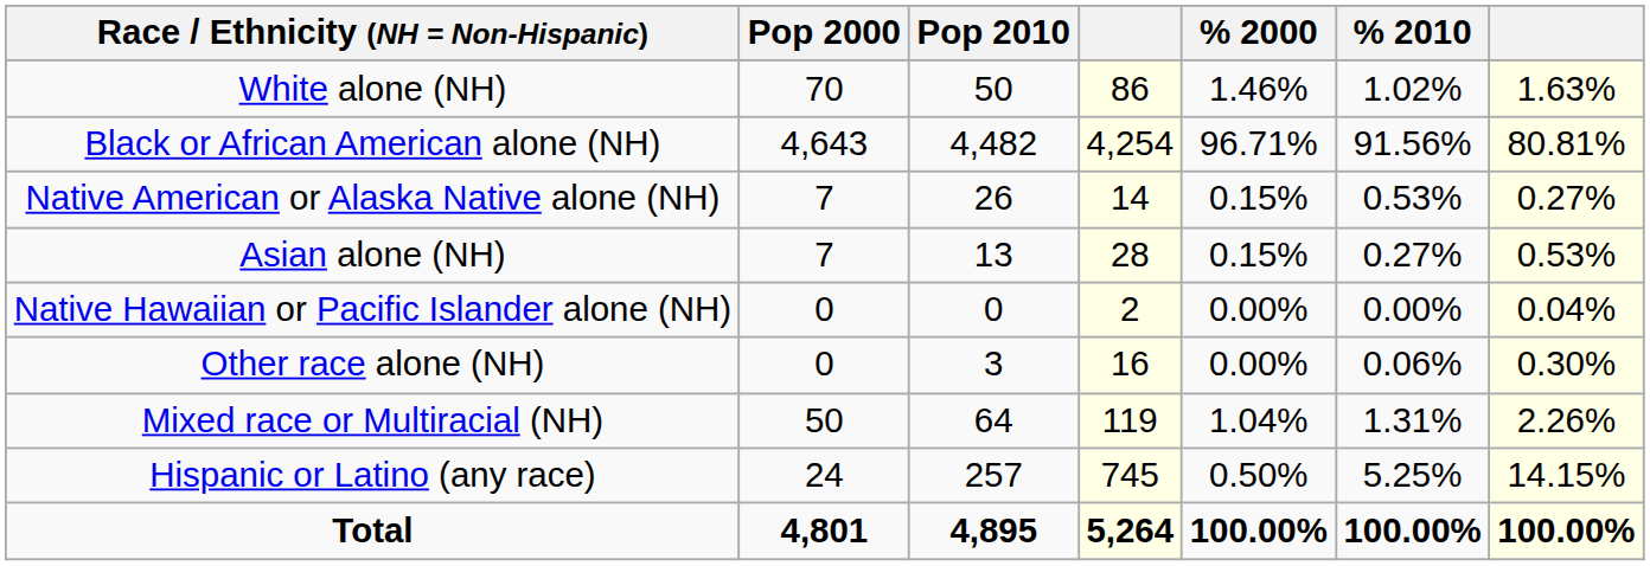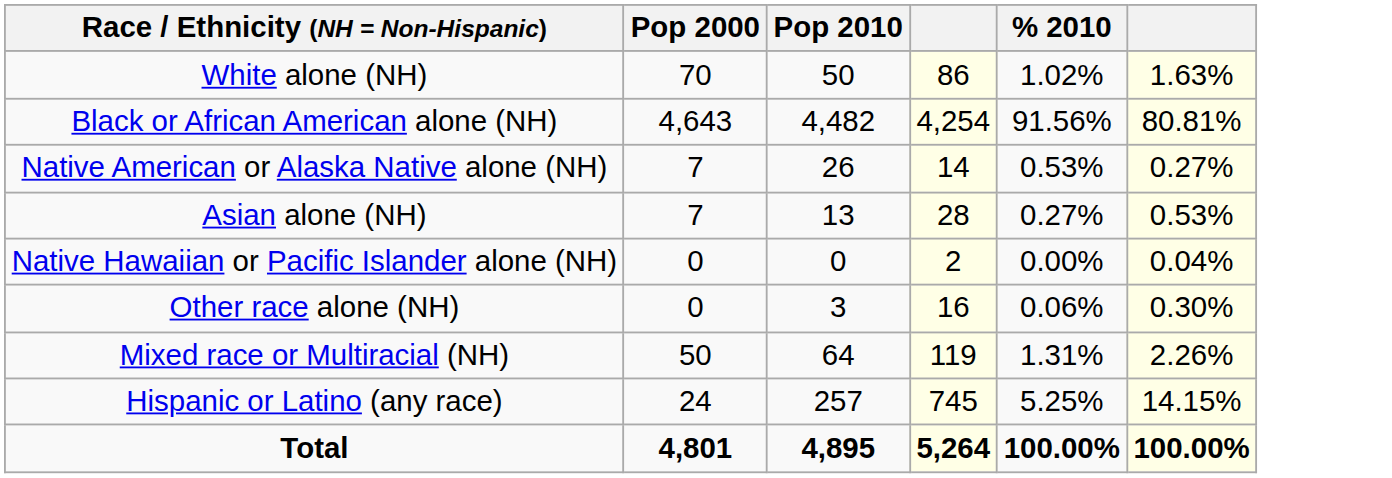- column: % 2000 | 1.46% | 96.71% | 0.15% | 0.15% | 0.00% | 0.00% | 1.04% | 0.50% | 100.00%
